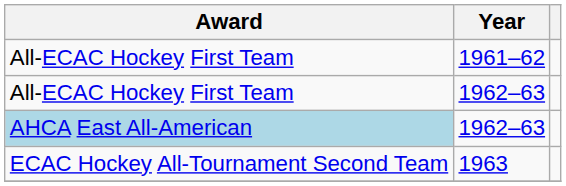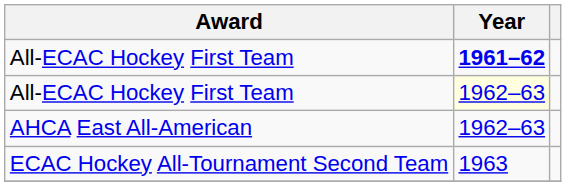row 2 | Year: normal -> bold
row 3 | Year: no background -> lightyellow background
row 4 | Award: lightblue background -> no background
